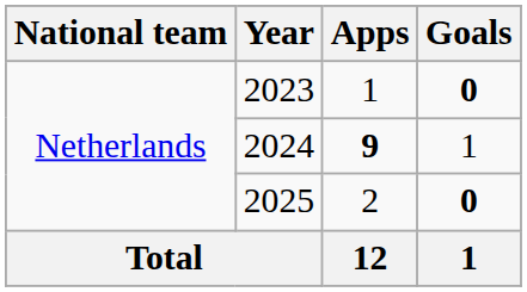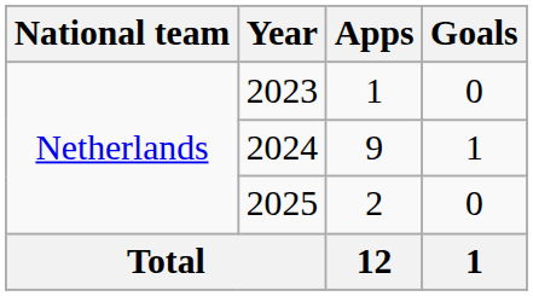2023 | Goals: bold -> normal
2024 | Apps: bold -> normal
2025 | Goals: bold -> normal
